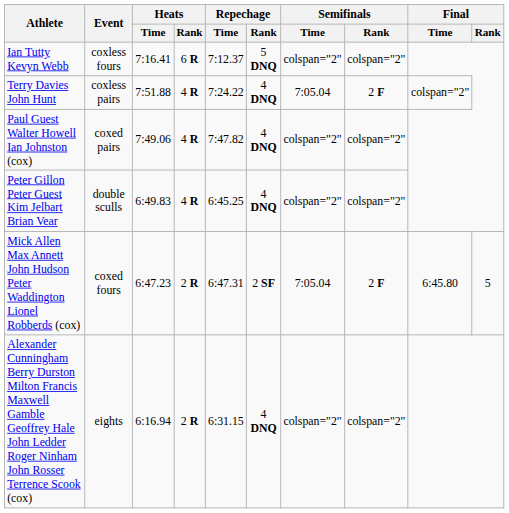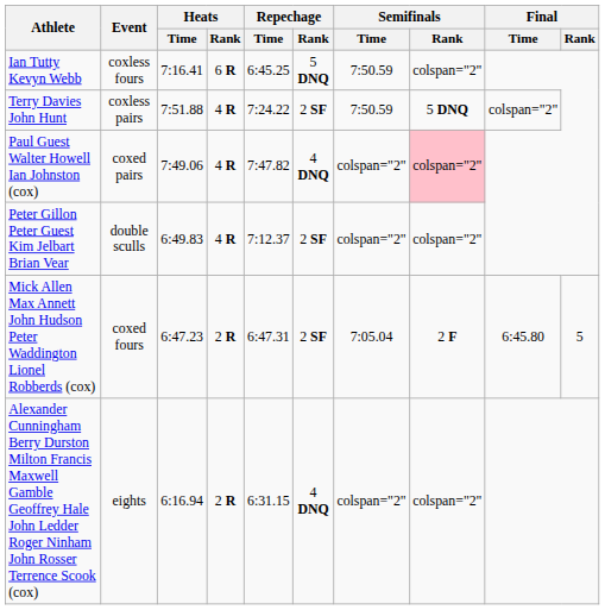Ian Tutty Kevyn Webb | Repechage / Time: 7:12.37 -> 6:45.25
Ian Tutty Kevyn Webb | Semifinals / Time: colspan="2" -> 7:50.59
Terry Davies John Hunt | Repechage / Rank: 4 DNQ -> 2 SF
Terry Davies John Hunt | Semifinals / Time: 7:05.04 -> 7:50.59
Terry Davies John Hunt | Semifinals / Rank: 2 F -> 5 DNQ
Paul Guest Walter Howell Ian Johnston (cox) | Semifinals / Rank: no background -> pink background
Peter Gillon Peter Guest Kim Jelbart Brian Vear | Repechage / Time: 6:45.25 -> 7:12.37
Peter Gillon Peter Guest Kim Jelbart Brian Vear | Repechage / Rank: 4 DNQ -> 2 SF
